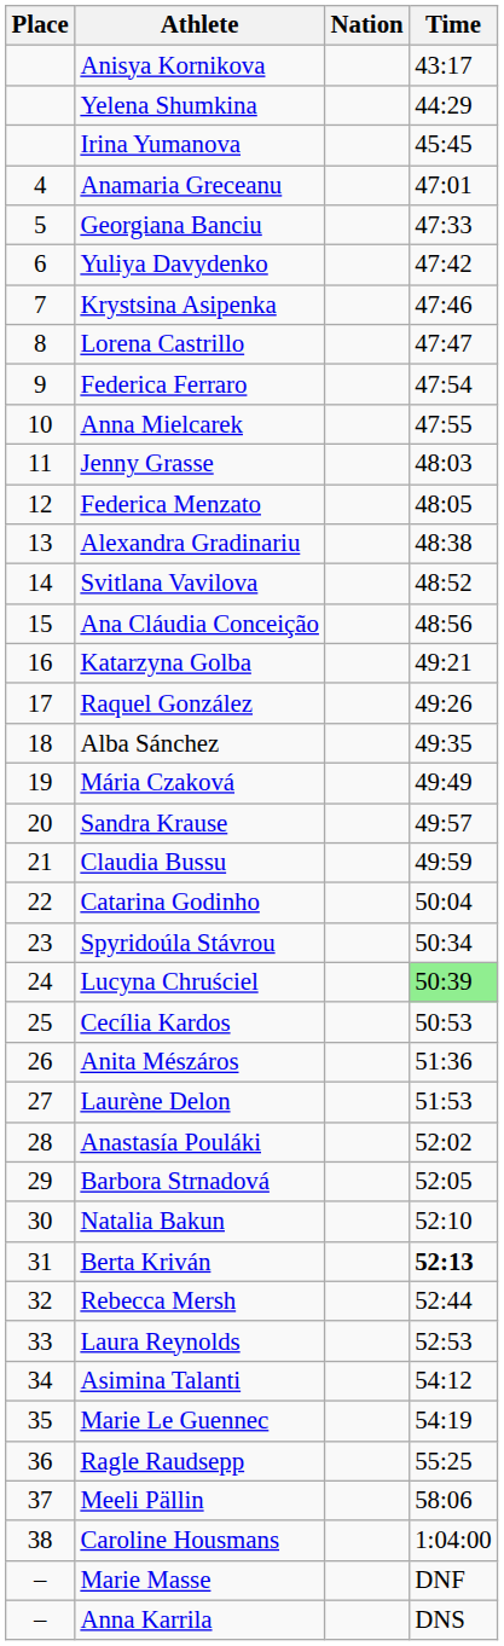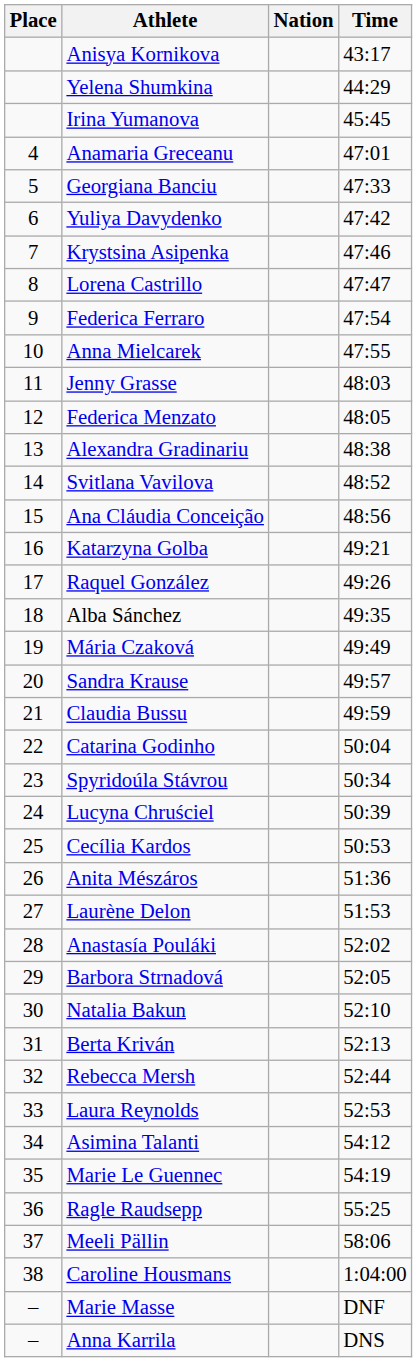Lucyna Chruściel | Time: lightgreen background -> no background
Berta Kriván | Time: bold -> normal
